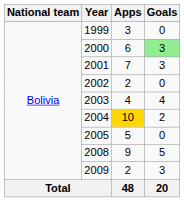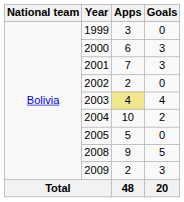2000 | Goals: lightgreen background -> no background
2003 | Apps: no background -> khaki background
2004 | Apps: gold background -> no background
